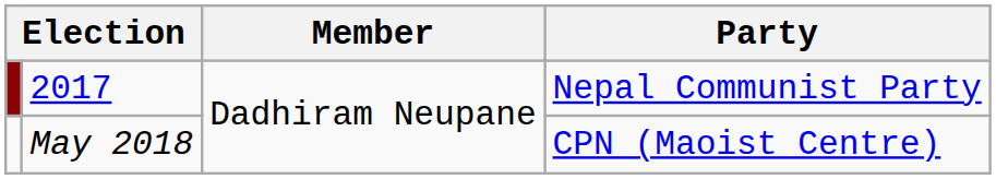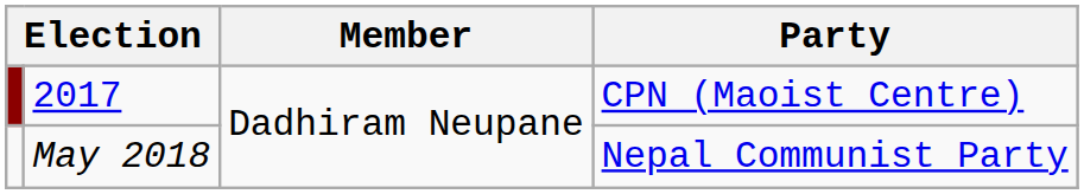2017 | Party: Nepal Communist Party -> CPN (Maoist Centre)
May 2018 | Party: CPN (Maoist Centre) -> Nepal Communist Party
